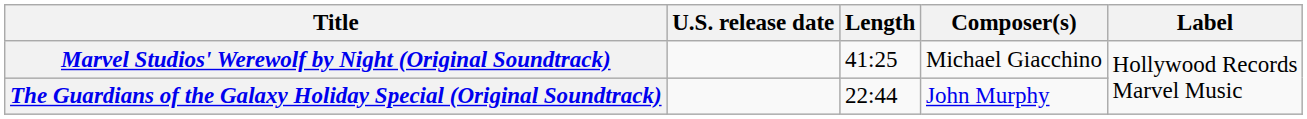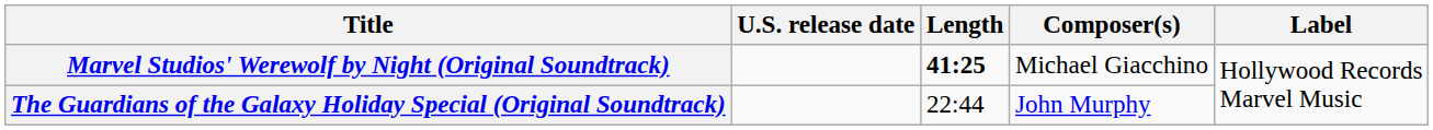Marvel Studios' Werewolf by Night (Original Soundtrack) | Length: normal -> bold
